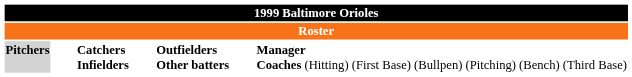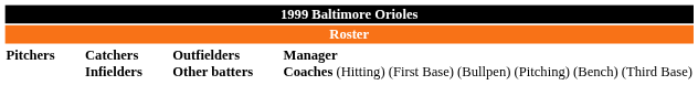Pitchers | column 1: lightgrey background -> no background
